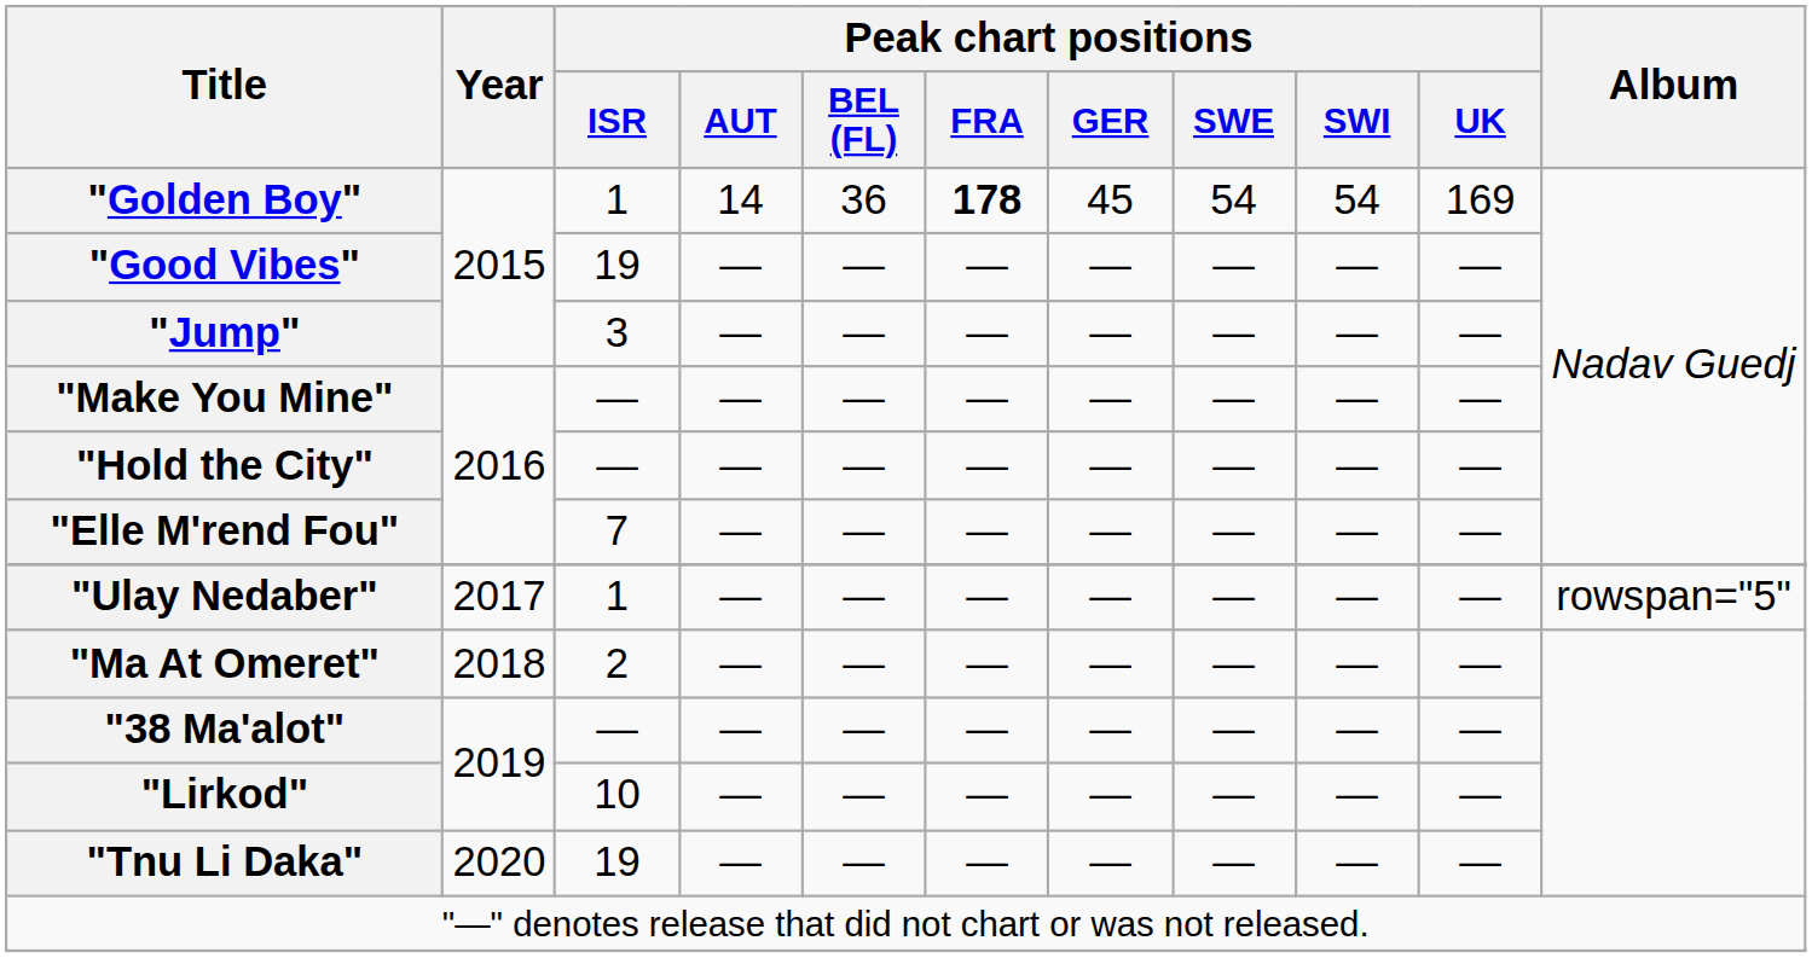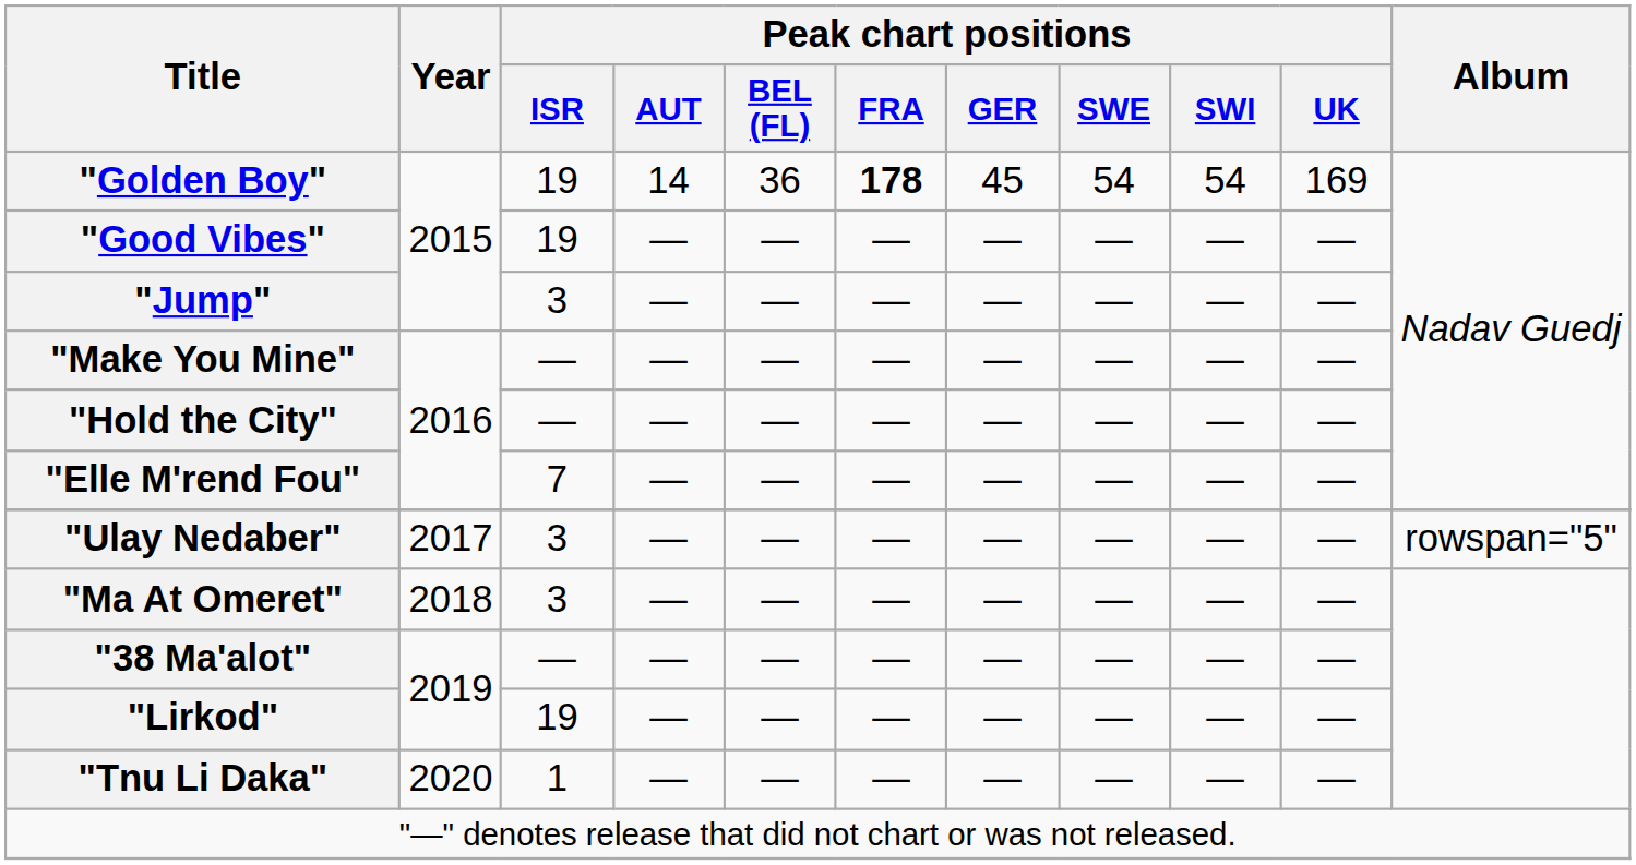"Golden Boy" | Peak chart positions / ISR: 1 -> 19
"Ulay Nedaber" | Peak chart positions / ISR: 1 -> 3
"Ma At Omeret" | Peak chart positions / ISR: 2 -> 3
"Lirkod" | Peak chart positions / ISR: 10 -> 19
"Tnu Li Daka" | Peak chart positions / ISR: 19 -> 1
